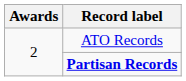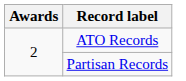Partisan Records | Record label: bold -> normal
